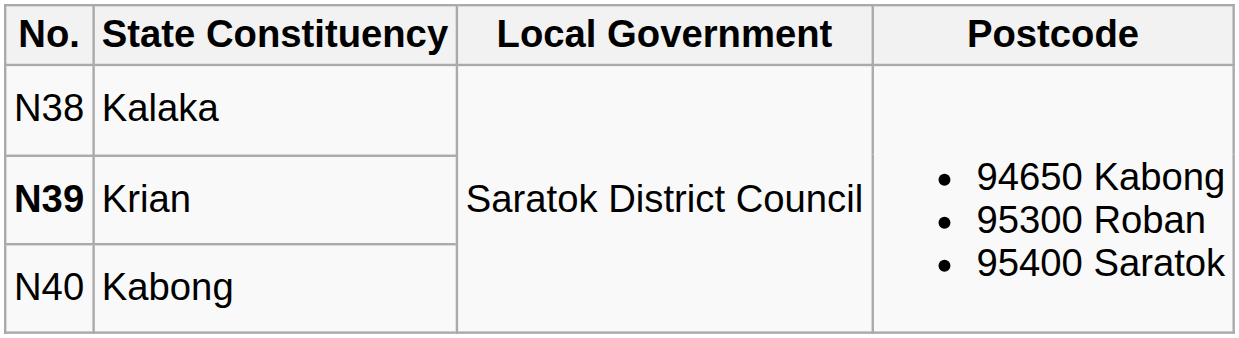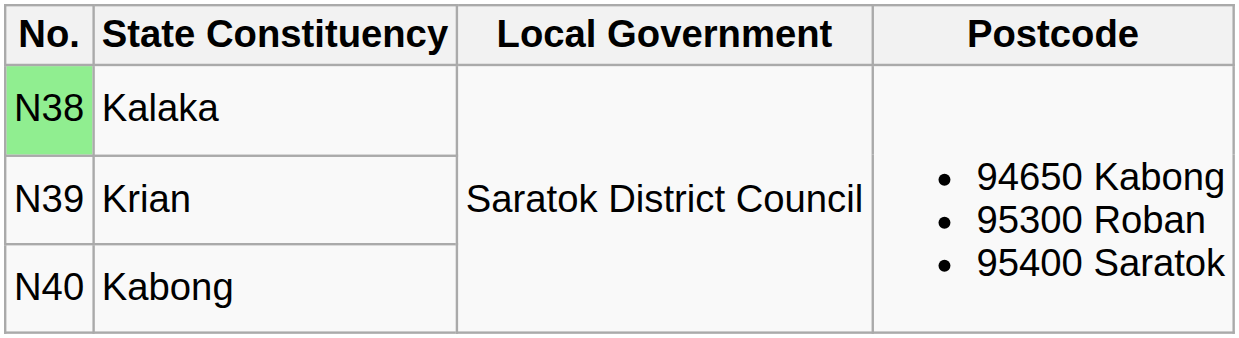Kalaka | No.: no background -> lightgreen background
Krian | No.: bold -> normal
